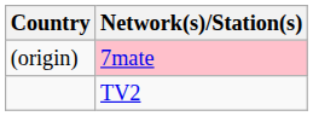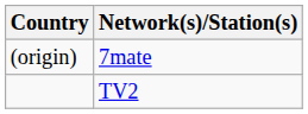(origin) | Network(s)/Station(s): pink background -> no background
